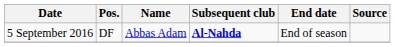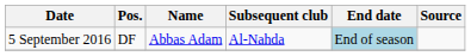5 September 2016 | Subsequent club: bold -> normal
5 September 2016 | End date: no background -> lightblue background
